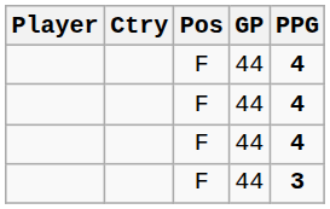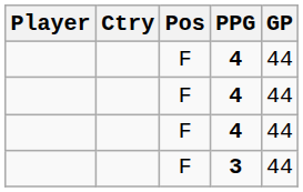columns swapped: GP <-> PPG
